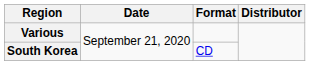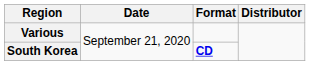South Korea / CD | Format: normal -> bold
